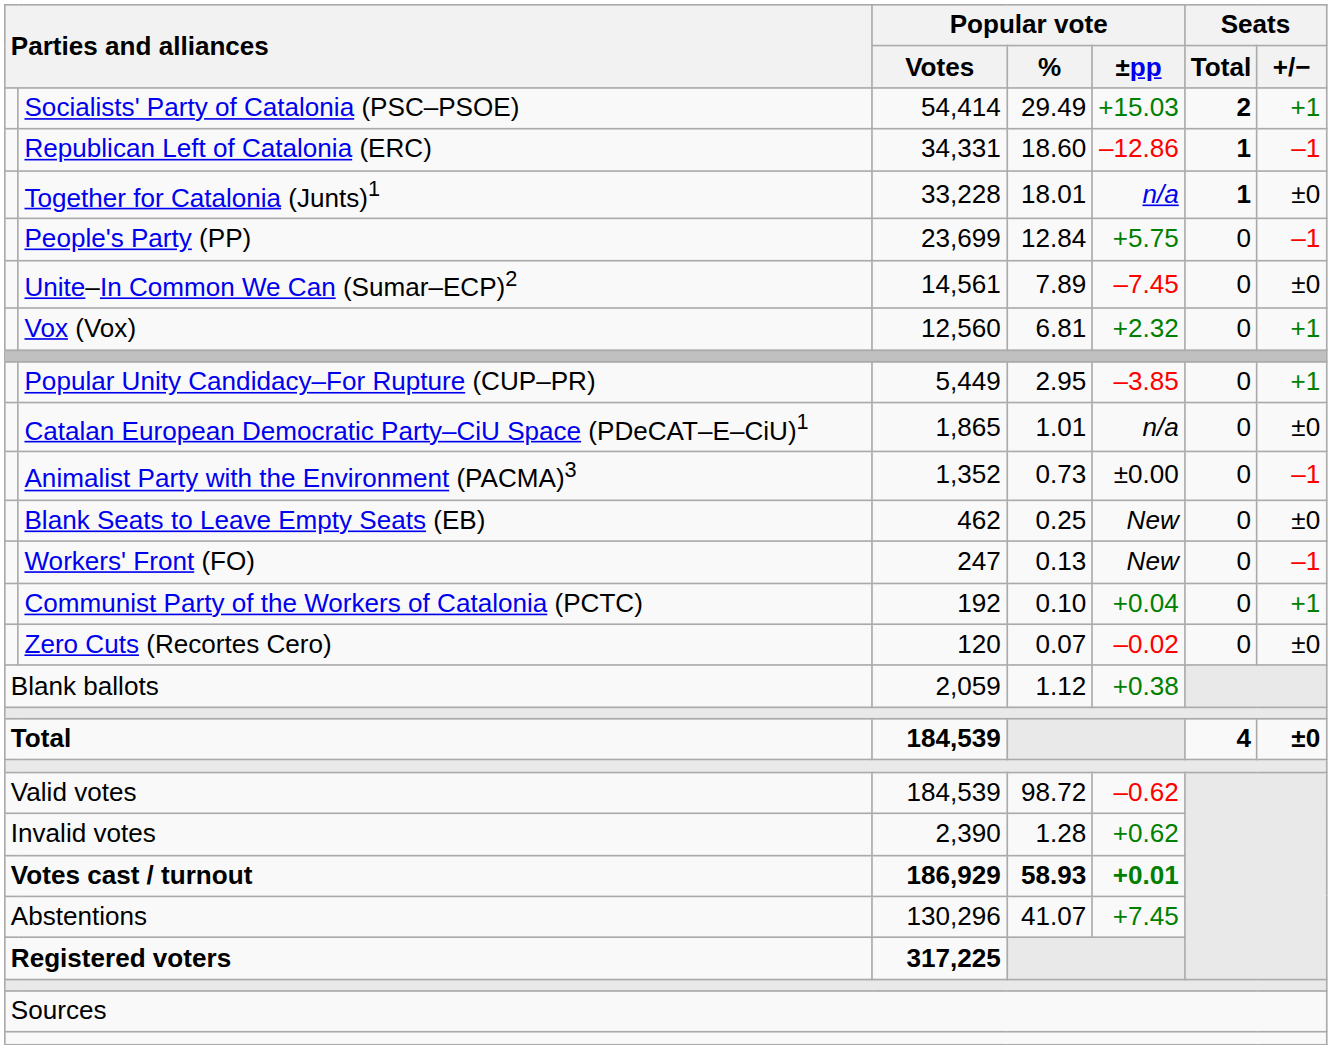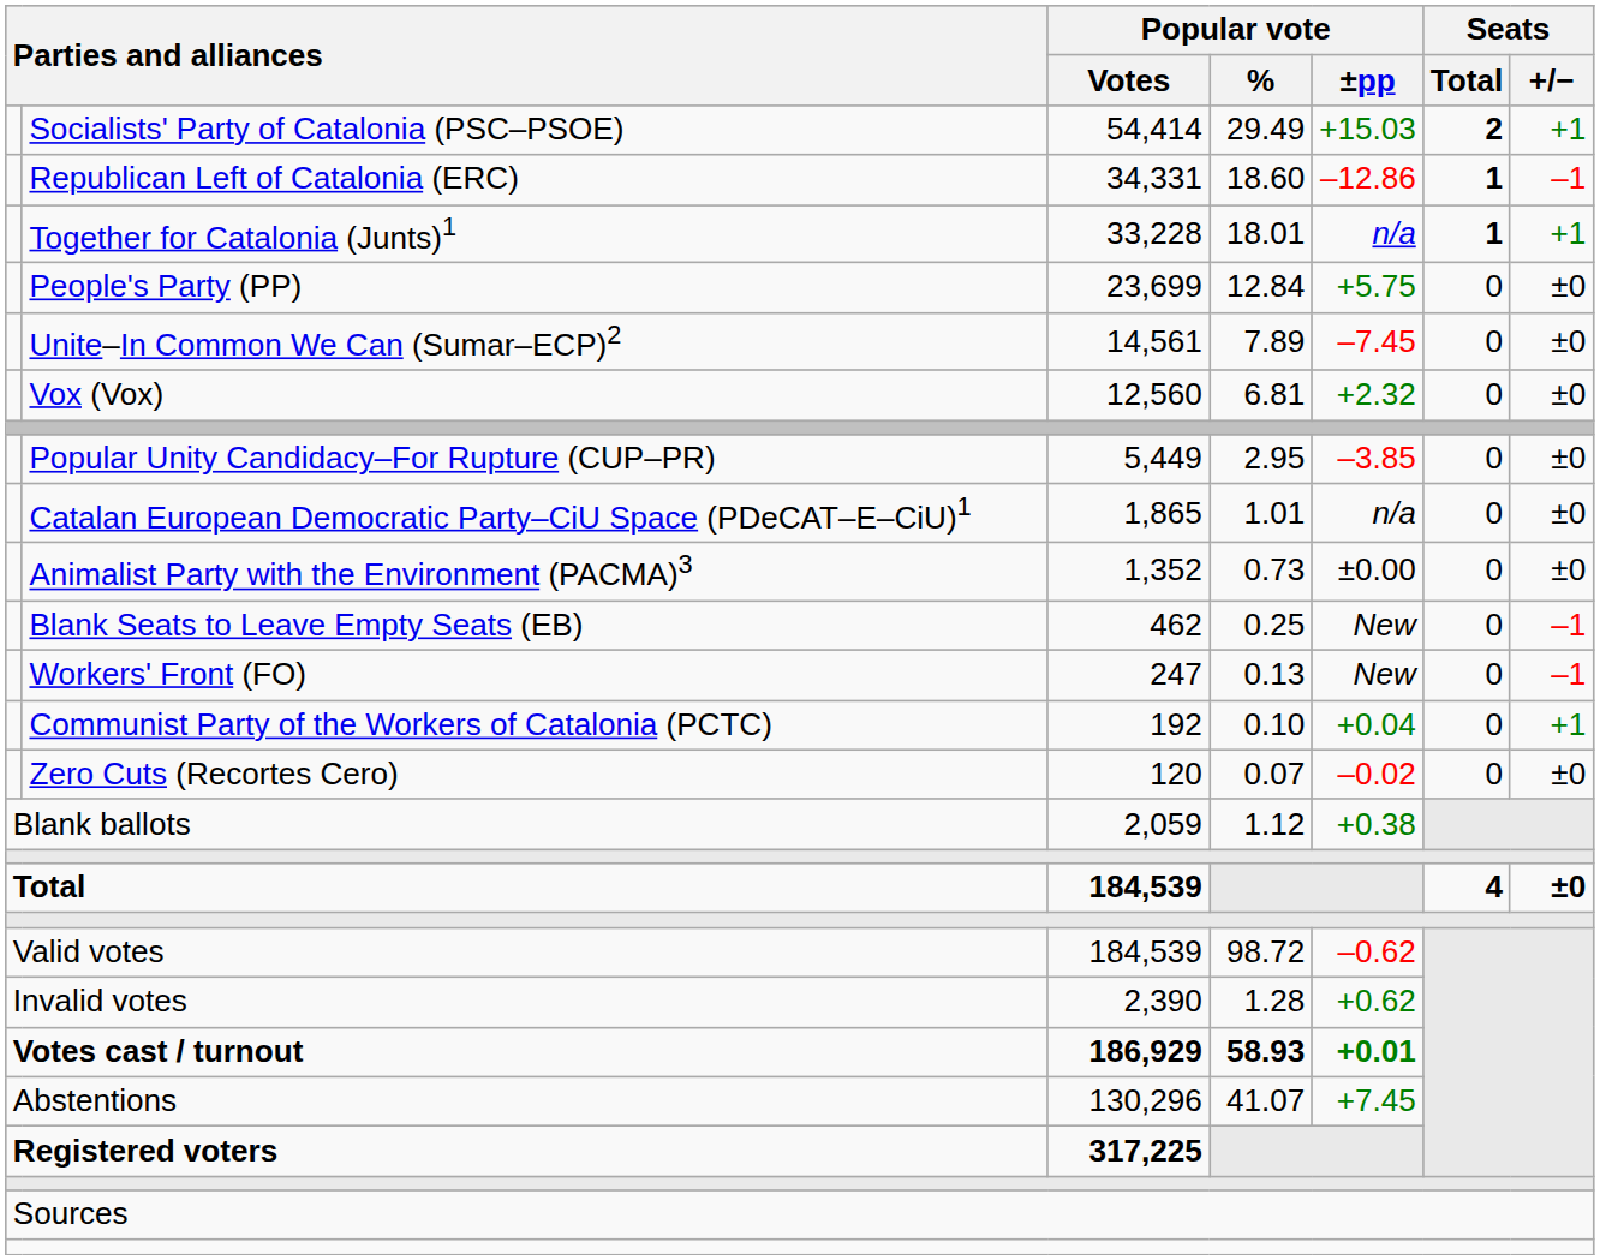Together for Catalonia (Junts)1 | Seats / +/−: ±0 -> +1
People's Party (PP) | Seats / +/−: –1 -> ±0
Vox (Vox) | Seats / +/−: +1 -> ±0
Popular Unity Candidacy–For Rupture (CUP–PR) | Seats / +/−: +1 -> ±0
Animalist Party with the Environment (PACMA)3 | Seats / +/−: –1 -> ±0
Blank Seats to Leave Empty Seats (EB) | Seats / +/−: ±0 -> –1
